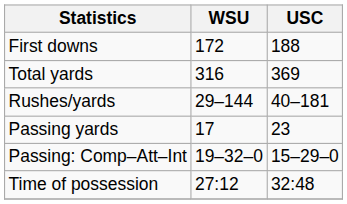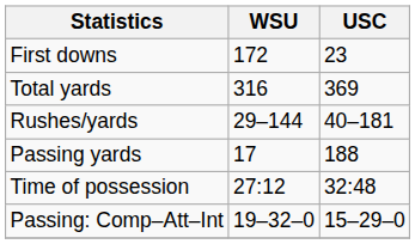First downs | USC: 188 -> 23
Passing yards | USC: 23 -> 188
rows swapped: Passing: Comp–Att–Int <-> Time of possession
